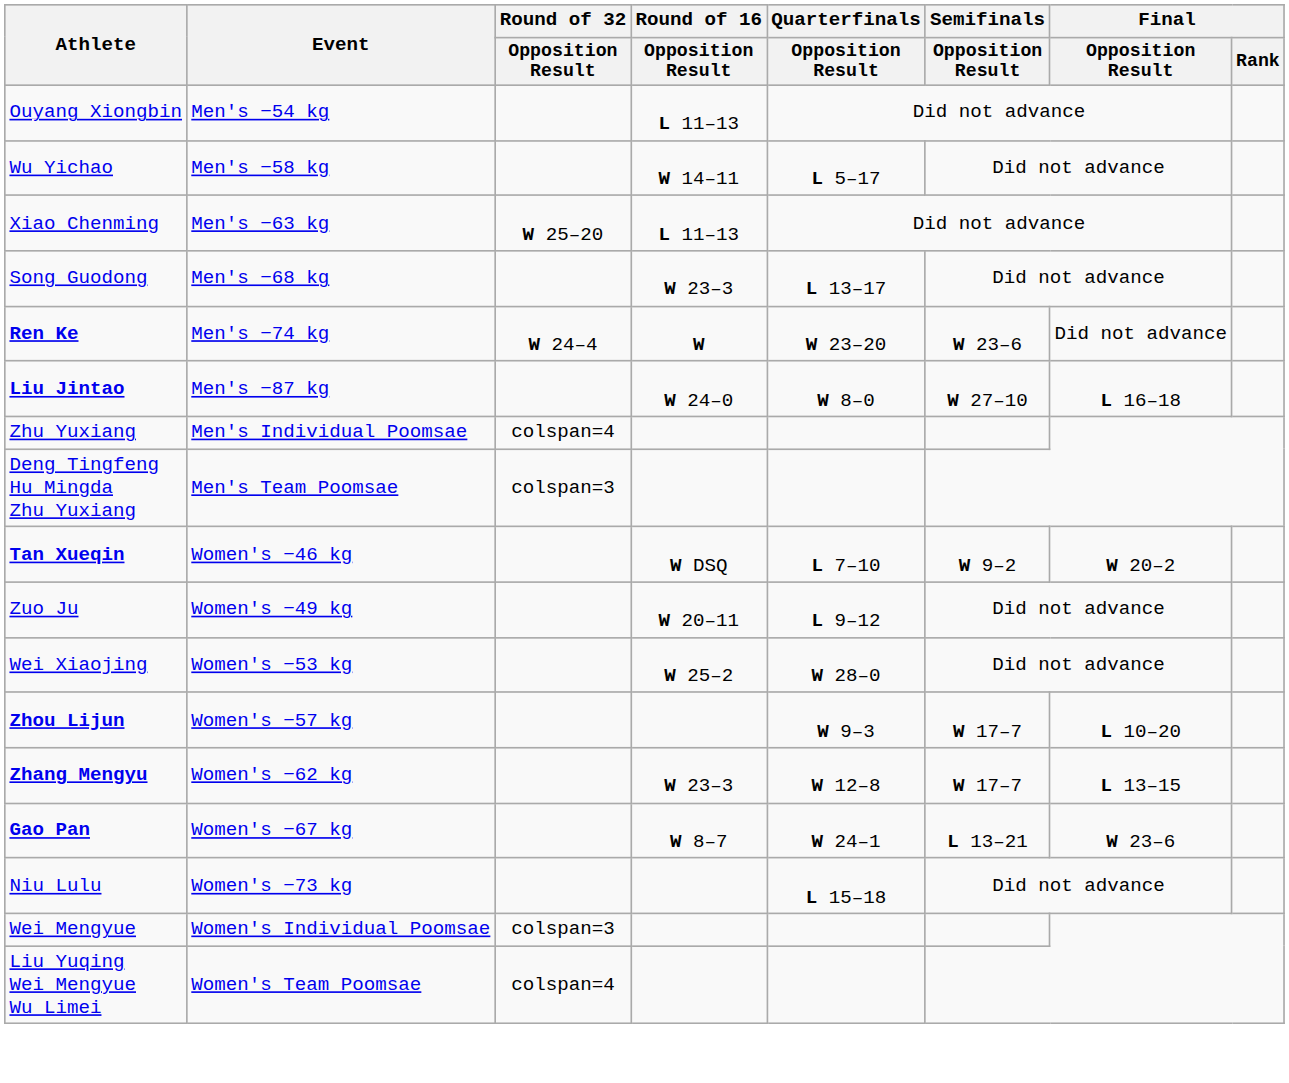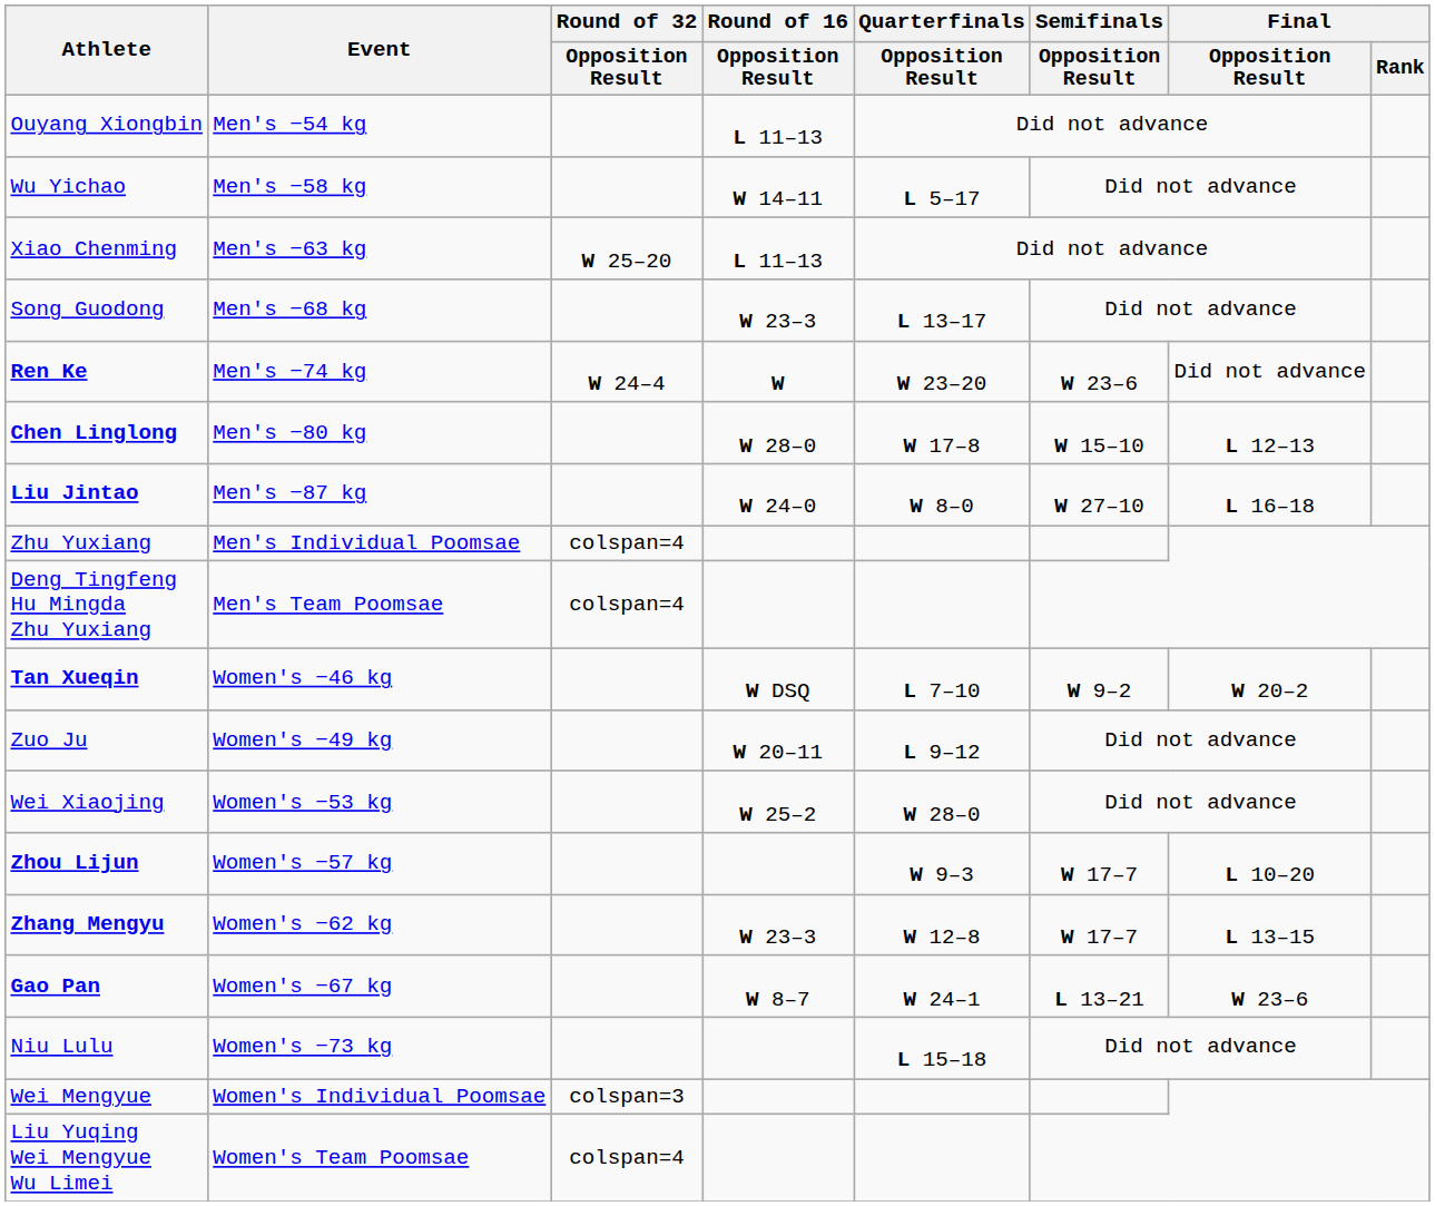+ row: Chen Linglong | Men's −80 kg | W 28–0 | W 17–8 | W 15–10 | L 12–13
Deng Tingfeng Hu Mingda Zhu Yuxiang | Round of 32 / Opposition Result: colspan=3 -> colspan=4
